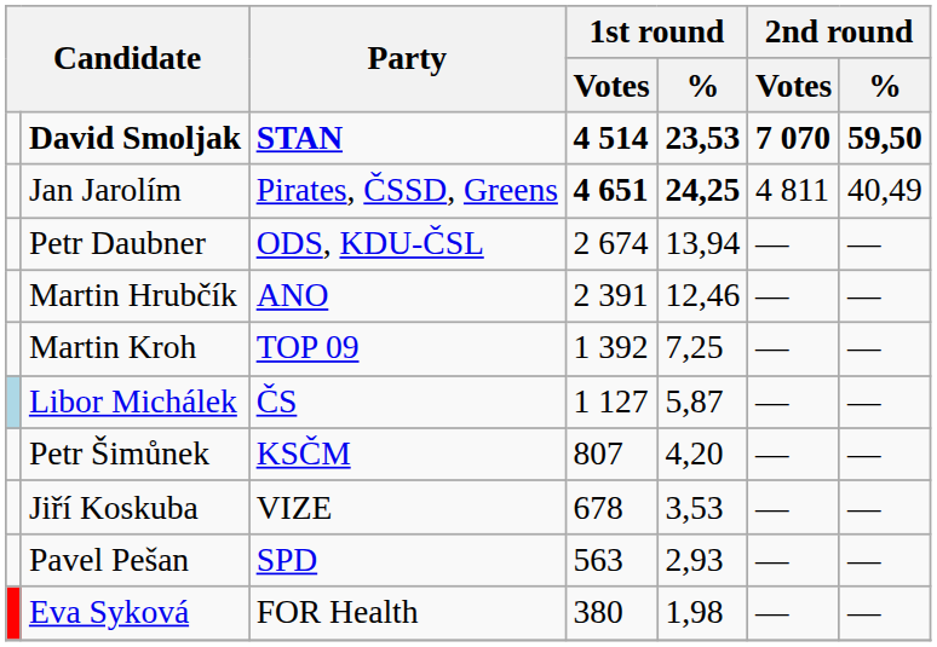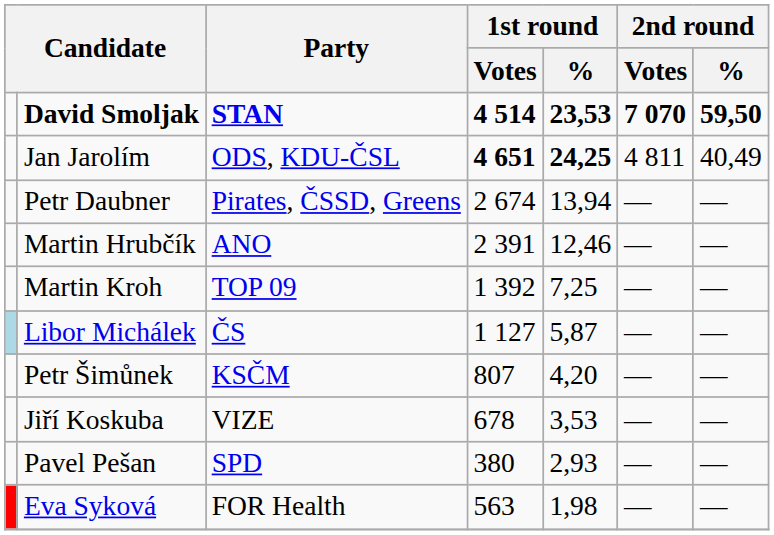Jan Jarolím | Party: Pirates, ČSSD, Greens -> ODS, KDU-ČSL
Petr Daubner | Party: ODS, KDU-ČSL -> Pirates, ČSSD, Greens
Pavel Pešan | 1st round / Votes: 563 -> 380
Eva Syková | 1st round / Votes: 380 -> 563
